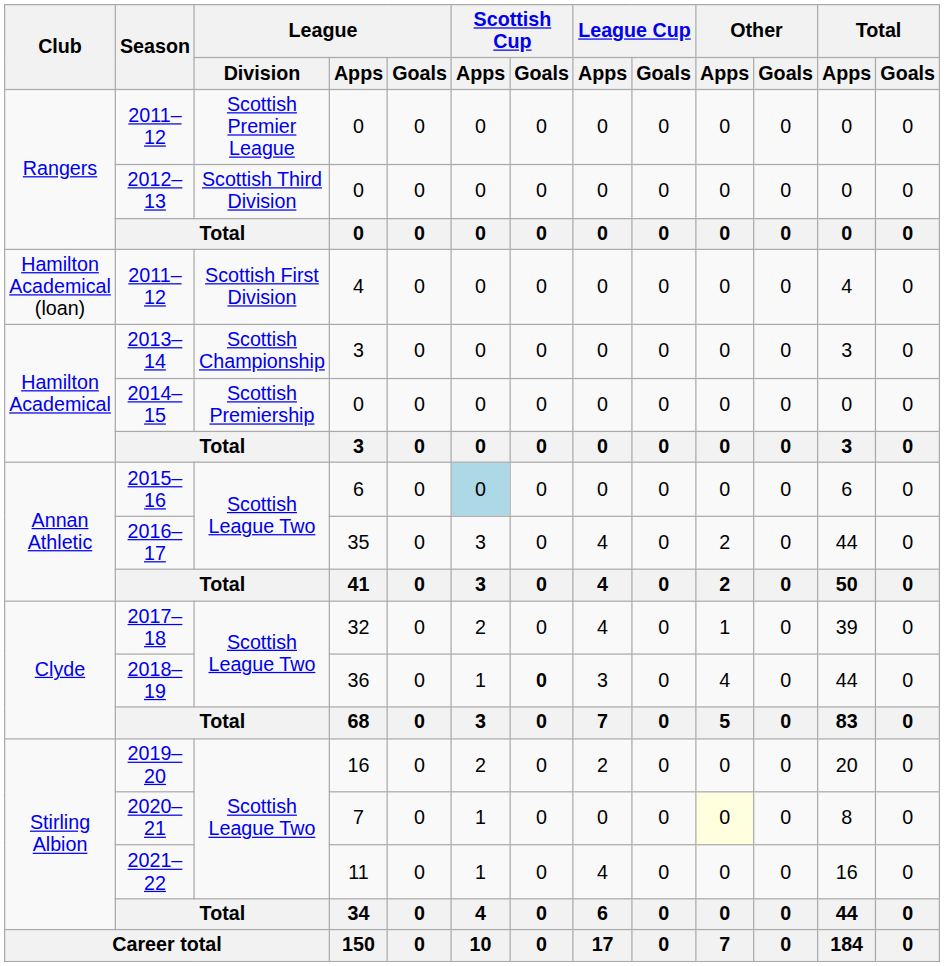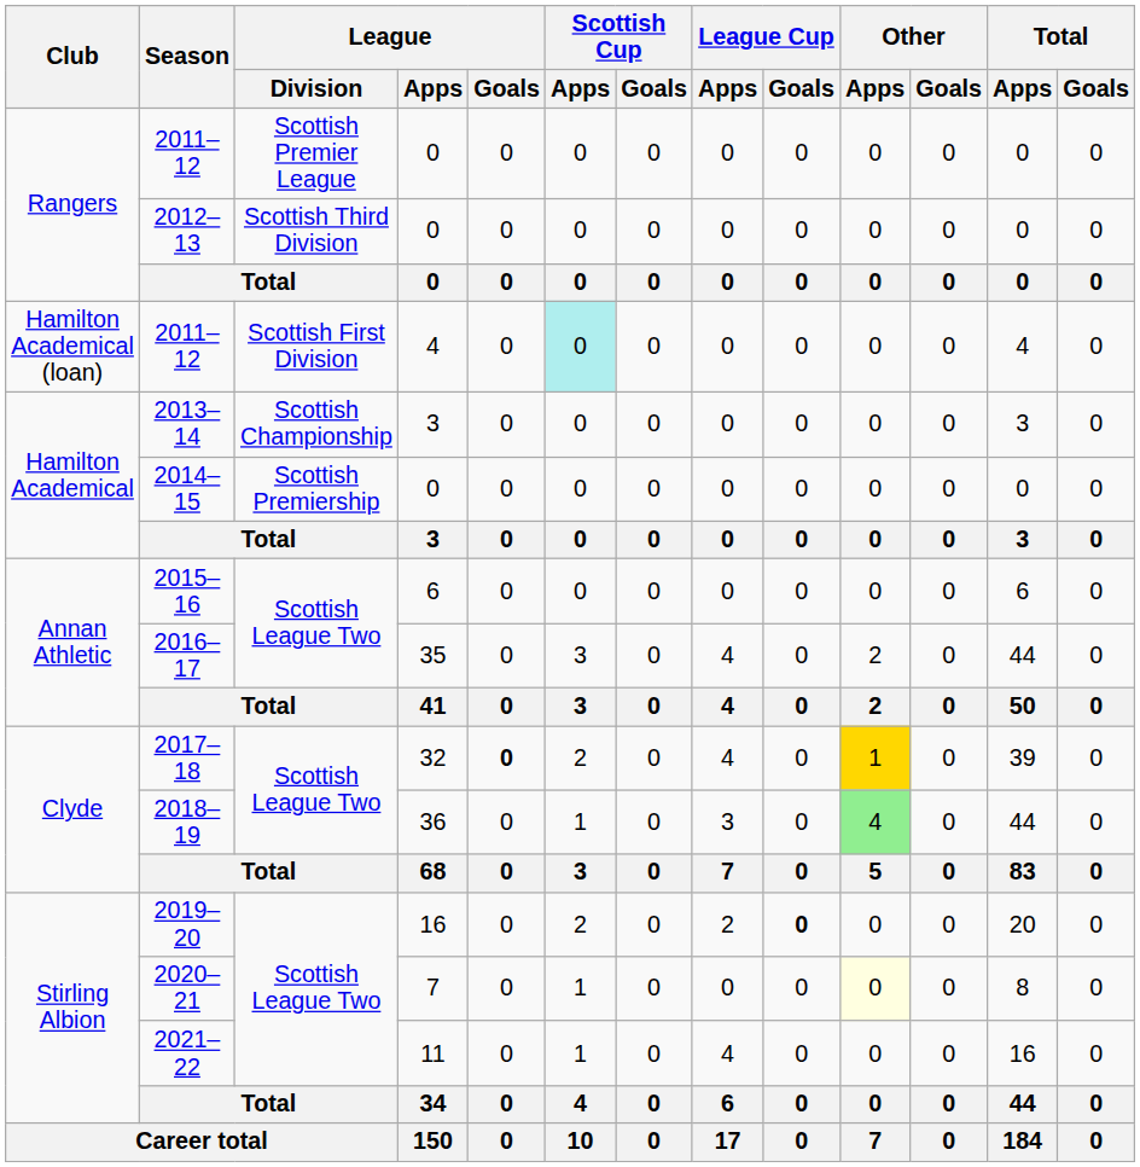2011–12 / 4 | Scottish Cup / Apps: no background -> paleturquoise background
2015–16 | Scottish Cup / Apps: lightblue background -> no background
2017–18 | League / Goals: normal -> bold
2017–18 | Other / Apps: no background -> gold background
2018–19 | Scottish Cup / Goals: bold -> normal
2018–19 | Other / Apps: no background -> lightgreen background
2019–20 | League Cup / Goals: normal -> bold
